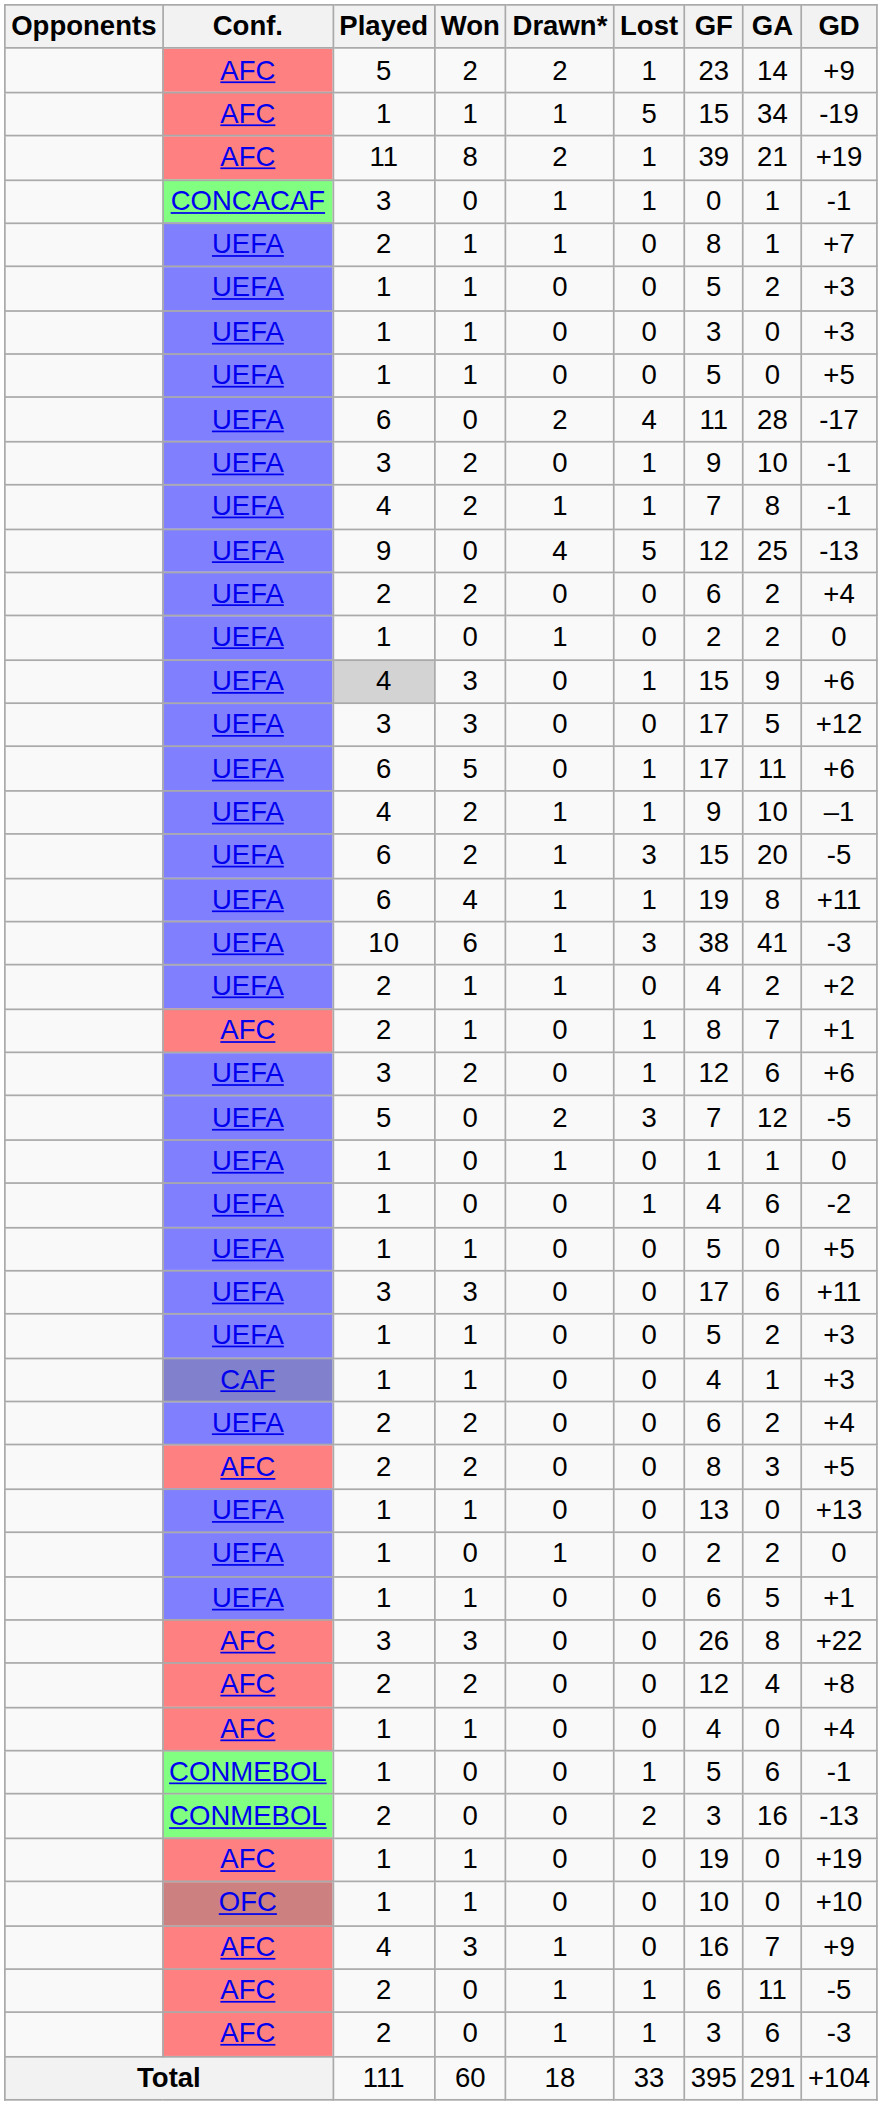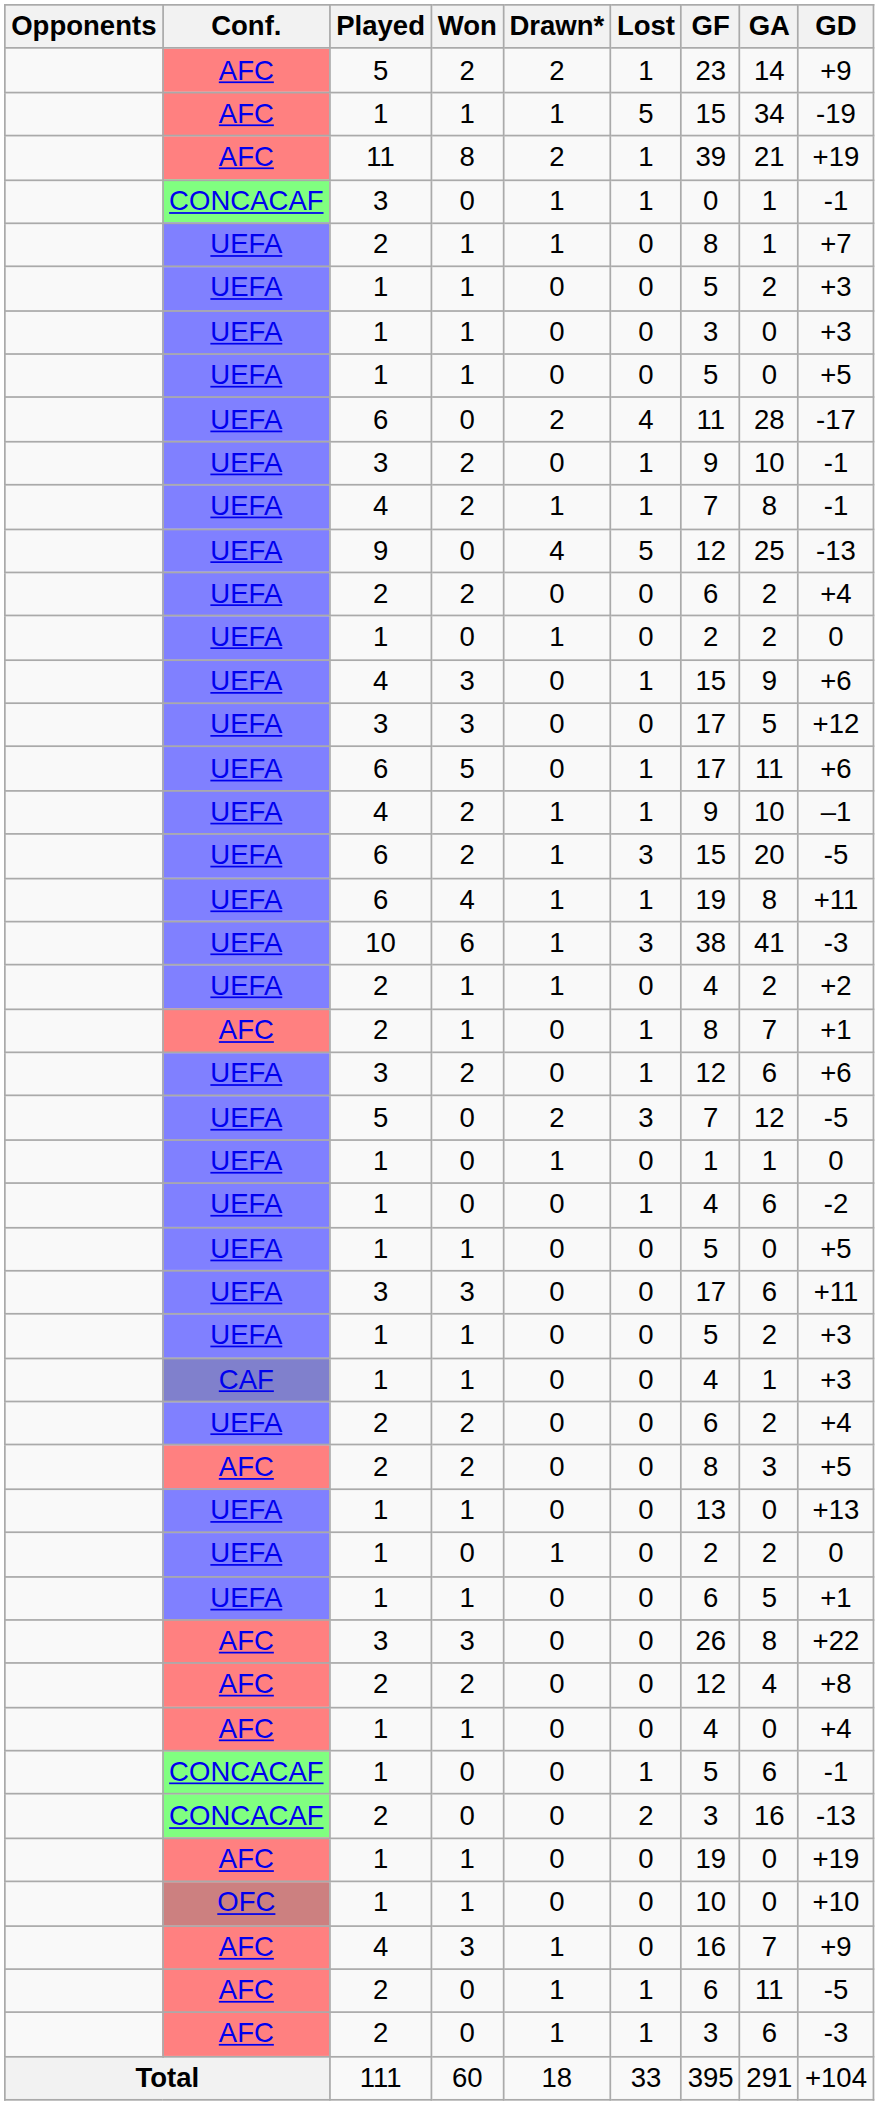row 16 | Played: lightgrey background -> no background
row 41 | Conf.: CONMEBOL -> CONCACAF
row 42 | Conf.: CONMEBOL -> CONCACAF
